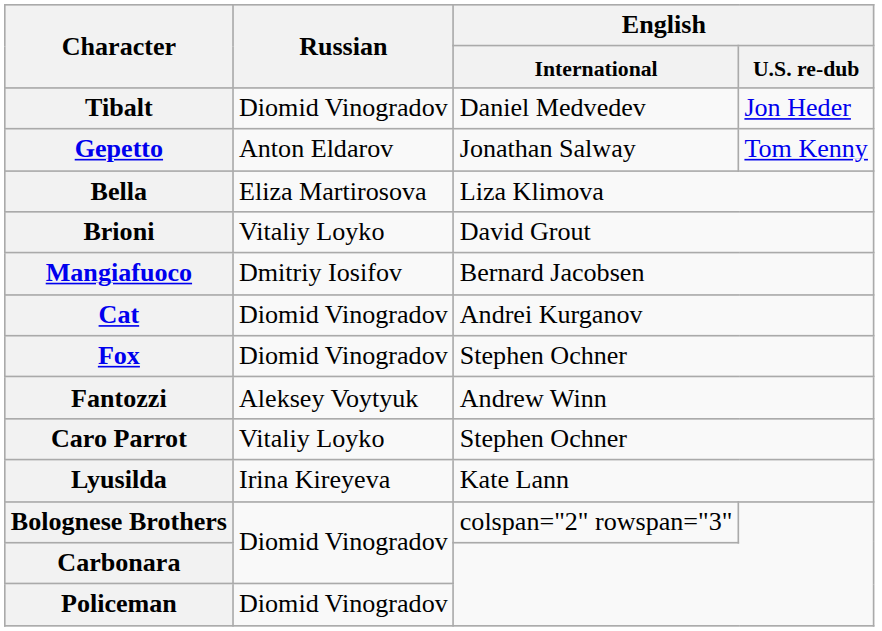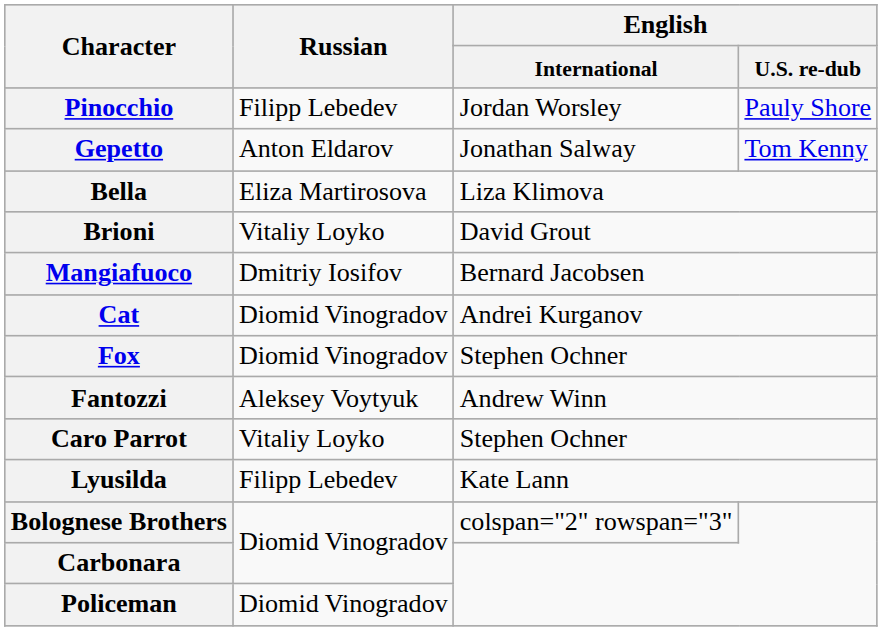+ row: Pinocchio | Filipp Lebedev | Jordan Worsley | Pauly Shore
- row: Tibalt | Diomid Vinogradov | Daniel Medvedev | Jon Heder
Lyusilda | Russian: Irina Kireyeva -> Filipp Lebedev
